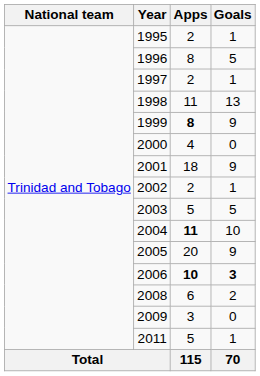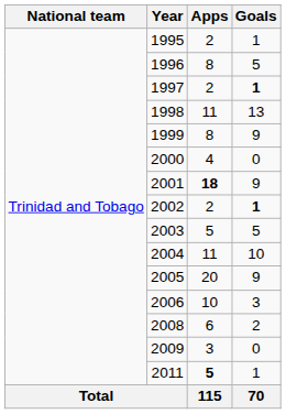1997 | Goals: normal -> bold
1999 | Apps: bold -> normal
2001 | Apps: normal -> bold
2002 | Goals: normal -> bold
2004 | Apps: bold -> normal
2006 | Apps: bold -> normal
2006 | Goals: bold -> normal
2011 | Apps: normal -> bold
